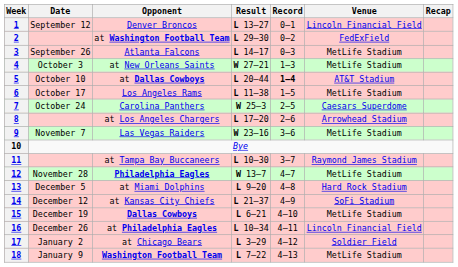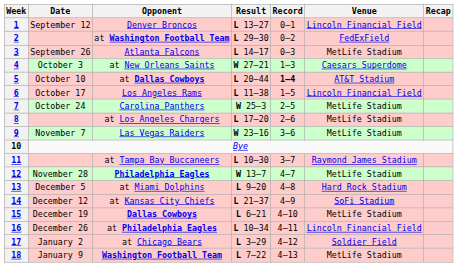4 | Venue: MetLife Stadium -> Caesars Superdome
6 | Venue: MetLife Stadium -> Lincoln Financial Field
7 | Venue: Caesars Superdome -> MetLife Stadium
8 | Venue: Arrowhead Stadium -> MetLife Stadium
